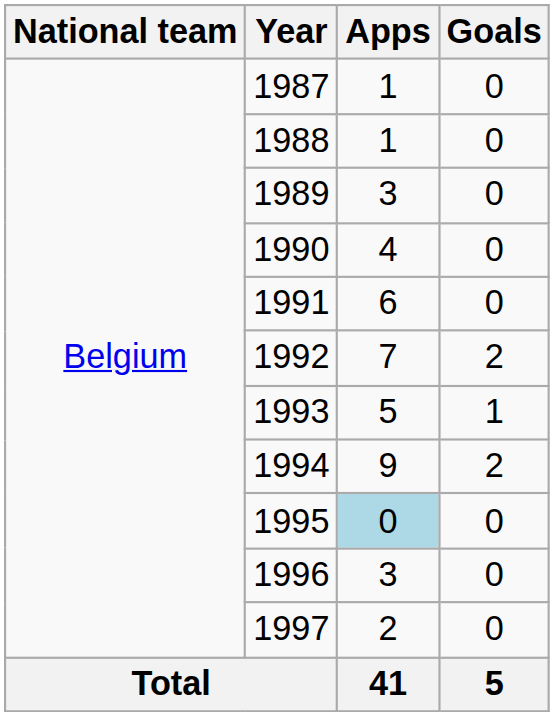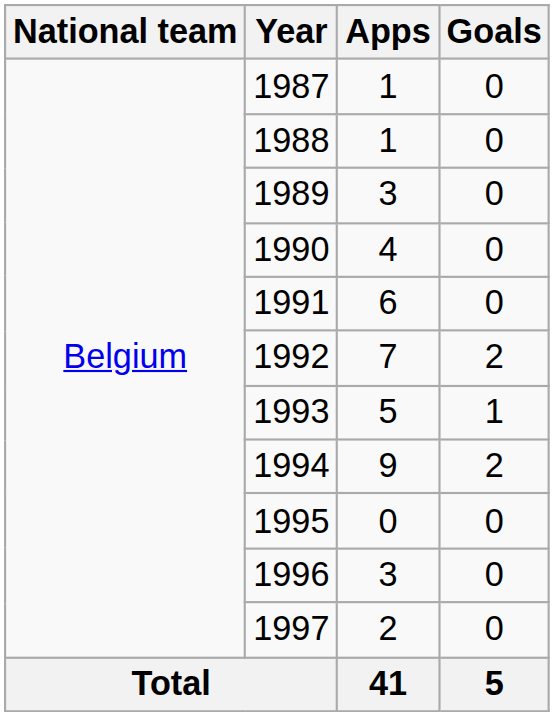1995 | Apps: lightblue background -> no background
